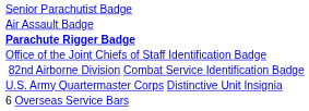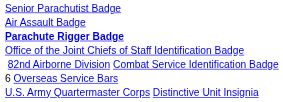row 6 | column 1: U.S. Army Quartermaster Corps Distinctive Unit Insignia -> 6 Overseas Service Bars
row 7 | column 1: 6 Overseas Service Bars -> U.S. Army Quartermaster Corps Distinctive Unit Insignia
